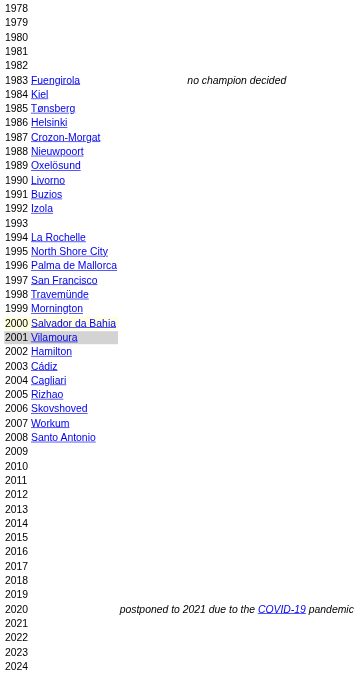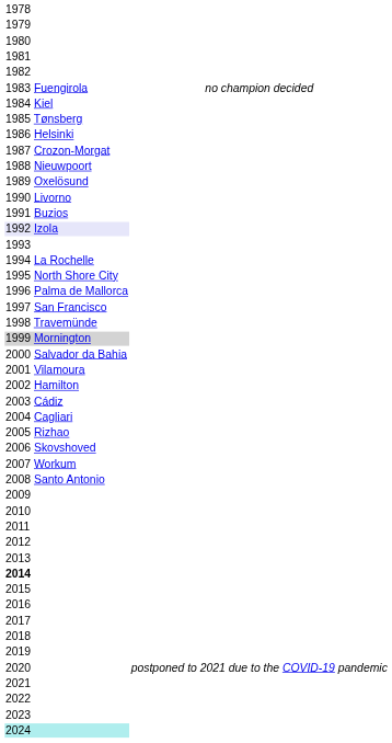1992 Izola | column 1: no background -> lavender background
1999 Mornington | column 1: no background -> lightgrey background
2000 Salvador da Bahia | column 1: lightyellow background -> no background
2001 Vilamoura | column 1: lightgrey background -> no background
2014 | column 1: normal -> bold
2024 | column 1: no background -> paleturquoise background
